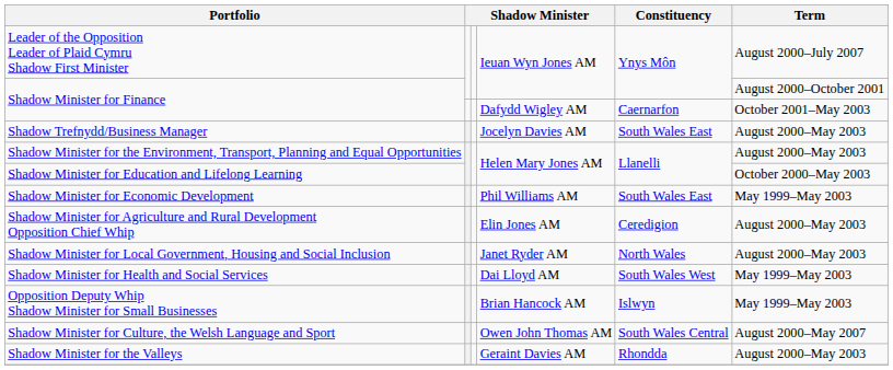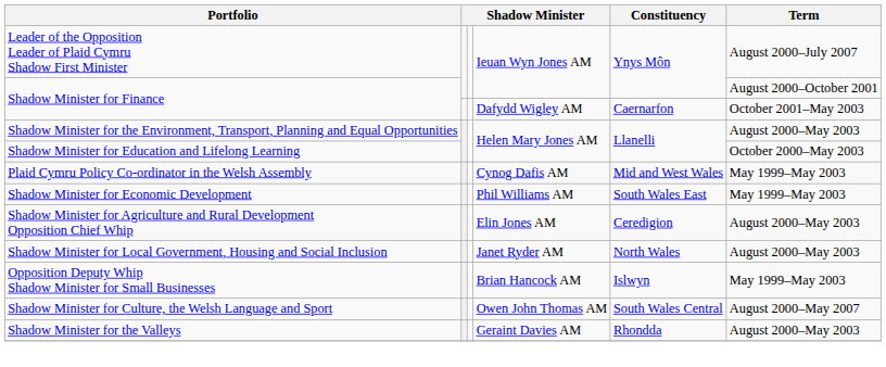- row: Shadow Trefnydd/Business Manager | Jocelyn Davies AM | South Wales East | August 2000–May 2003
+ row: Plaid Cymru Policy Co-ordinator in the Welsh Assembly | Cynog Dafis AM | Mid and West Wales | May 1999–May 2003
- row: Shadow Minister for Health and Social Services | Dai Lloyd AM | South Wales West | May 1999–May 2003
